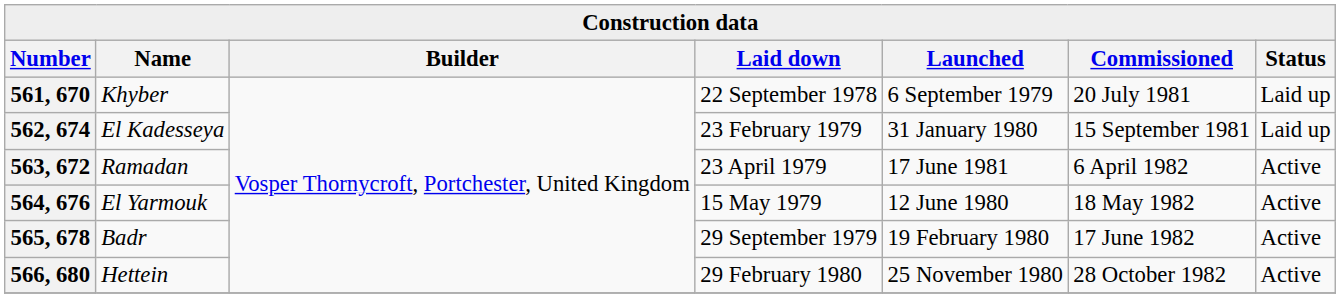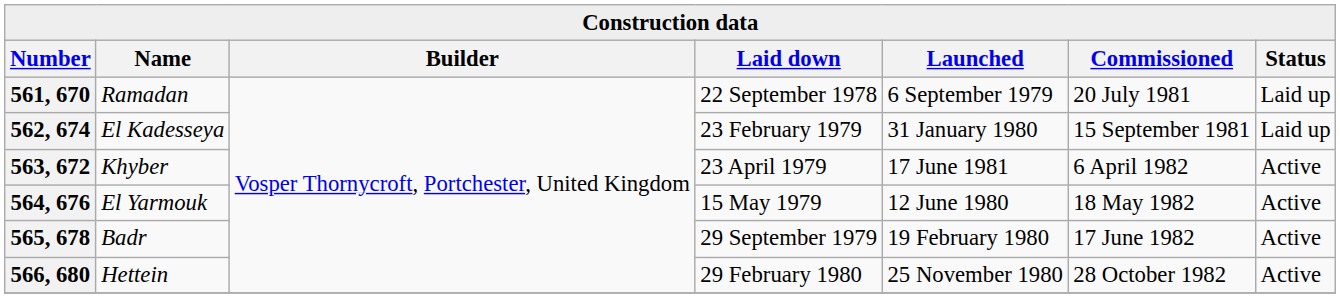561, 670 | Name: Khyber -> Ramadan
563, 672 | Name: Ramadan -> Khyber
